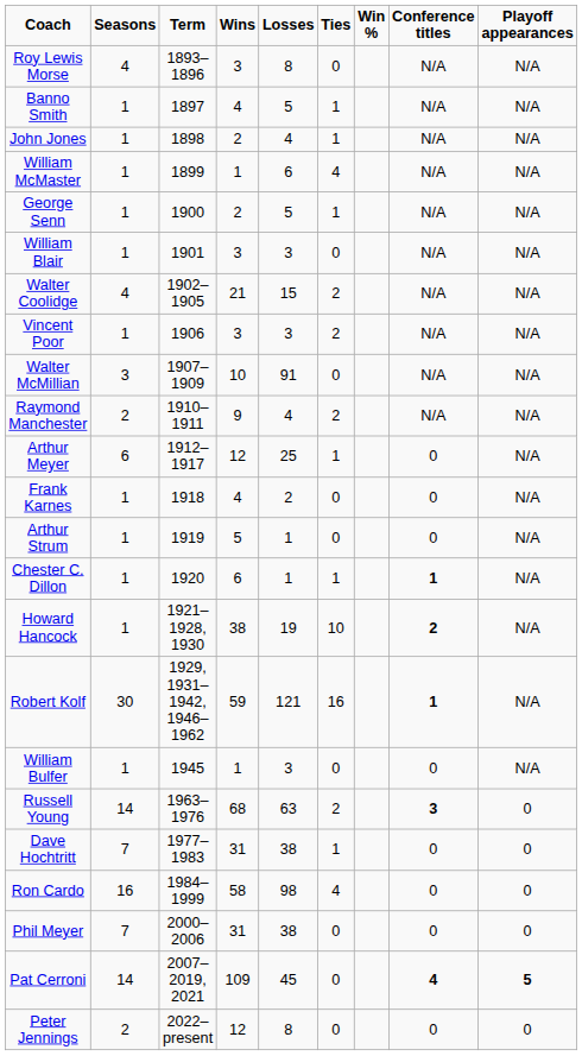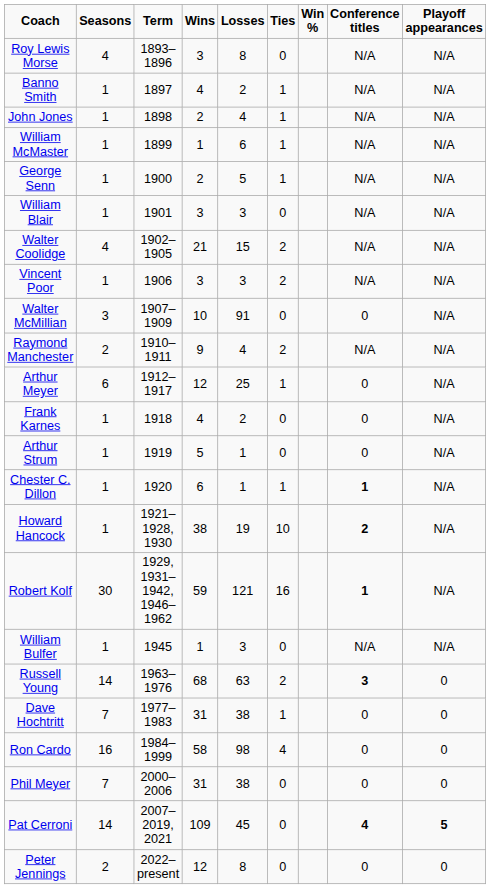Banno Smith | Losses: 5 -> 2
William McMaster | Ties: 4 -> 1
Walter McMillian | Conference titles: N/A -> 0
William Bulfer | Conference titles: 0 -> N/A
